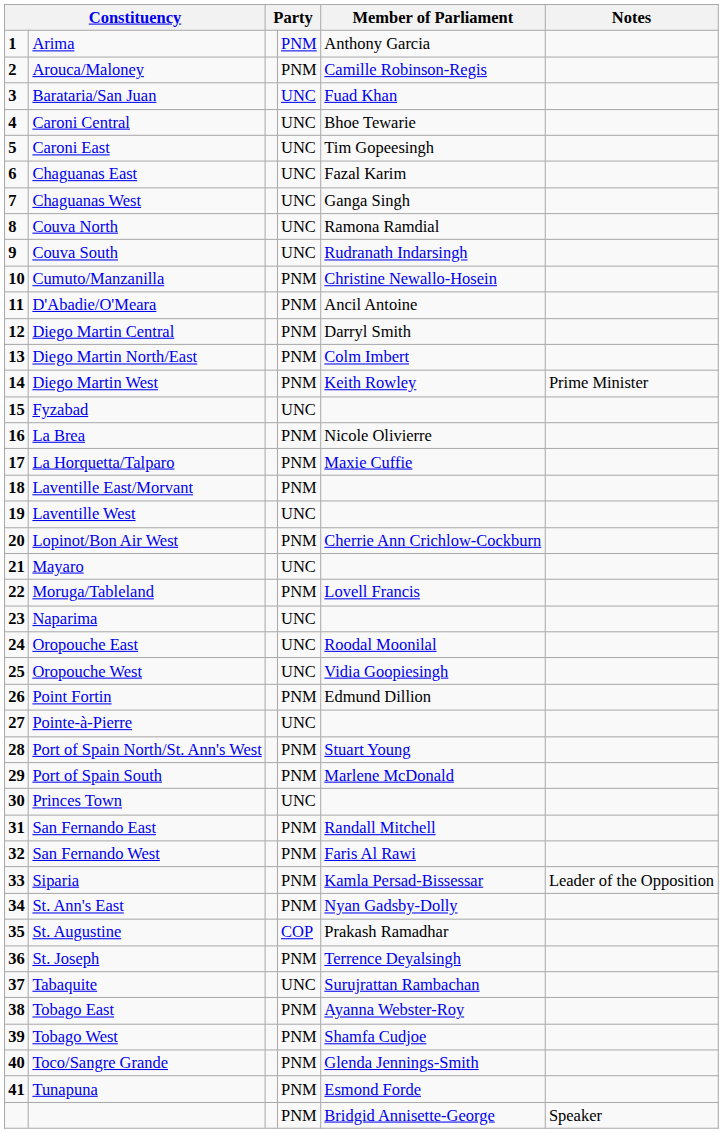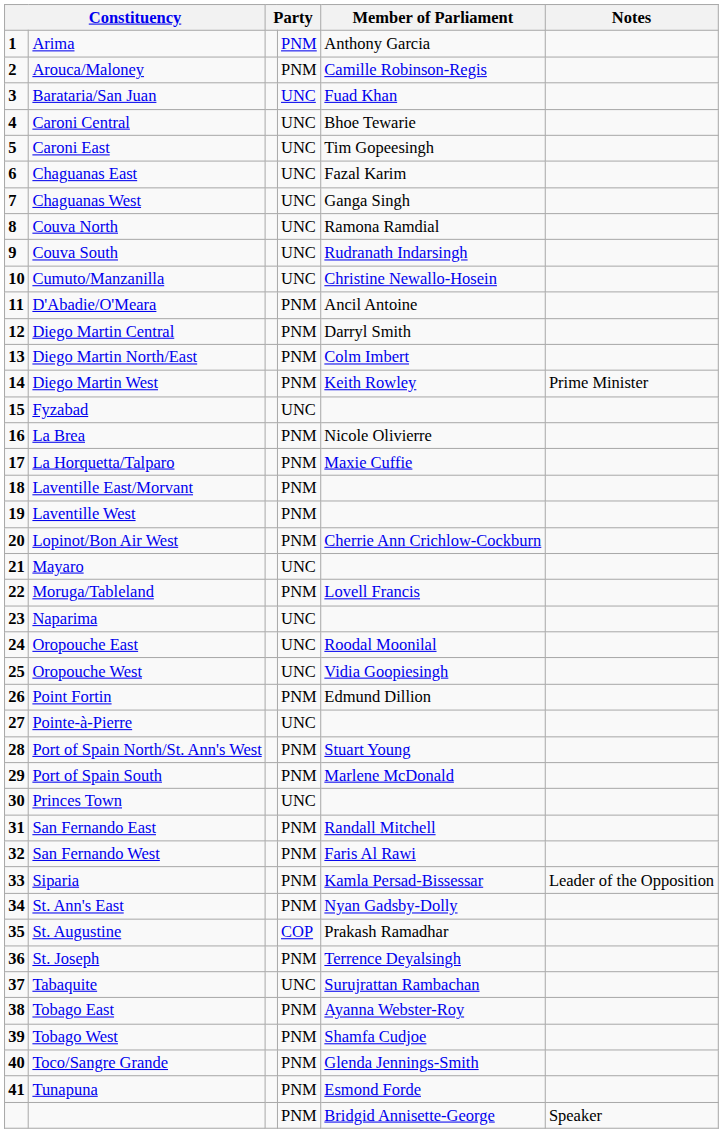Cumuto/Manzanilla | column 4: PNM -> UNC
Laventille West | column 4: UNC -> PNM
